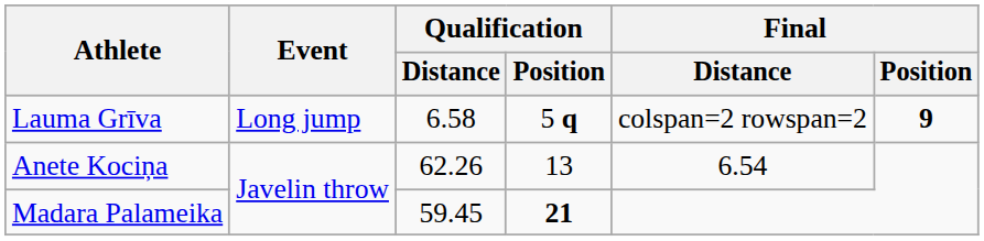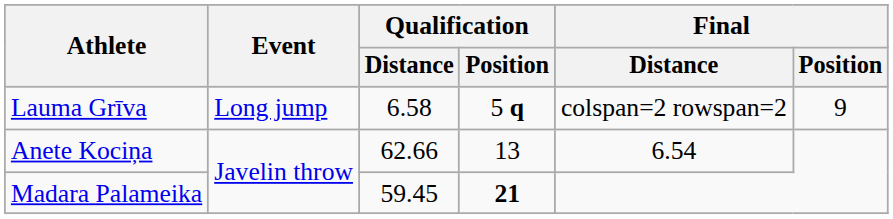Lauma Grīva | Final / Position: bold -> normal
Anete Kociņa | Qualification / Distance: 62.26 -> 62.66
